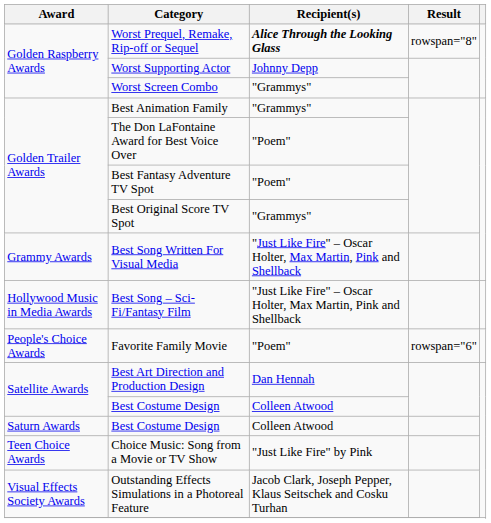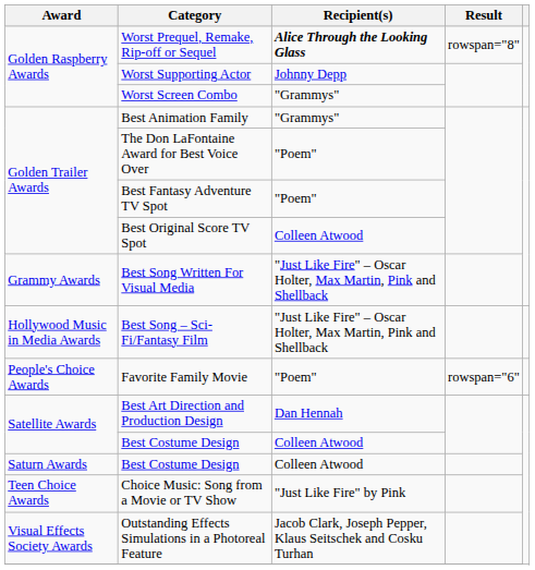Best Original Score TV Spot | Recipient(s): "Grammys" -> Colleen Atwood
